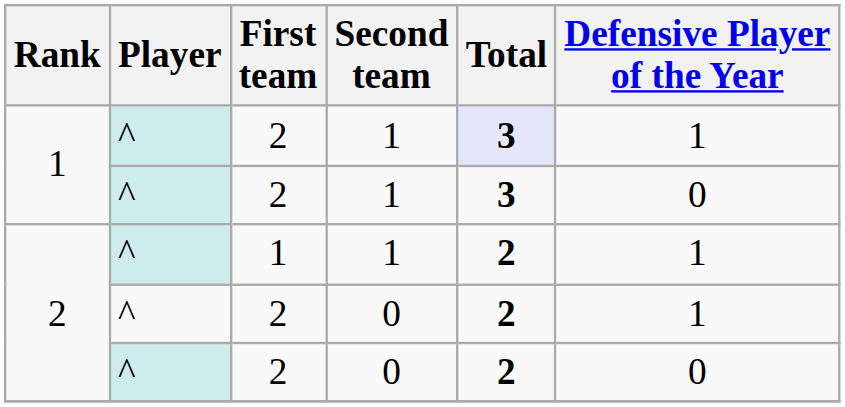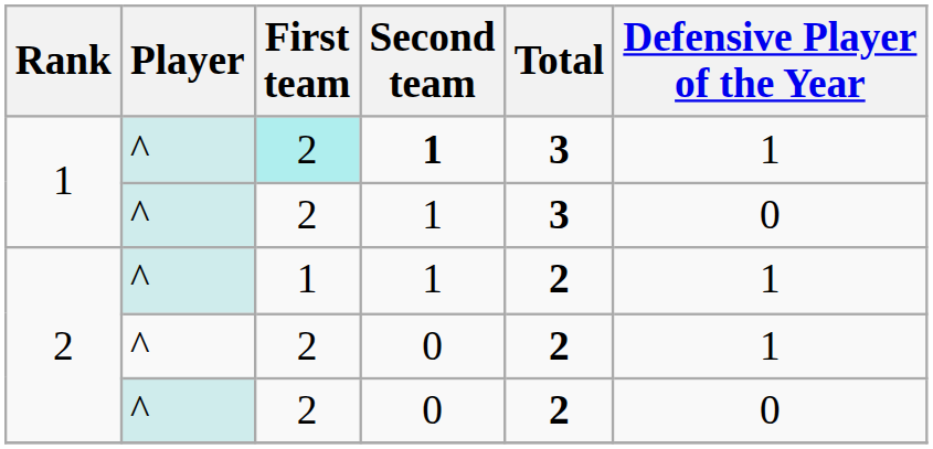row 2 | First team: no background -> paleturquoise background
row 2 | Second team: normal -> bold
row 2 | Total: lavender background -> no background
